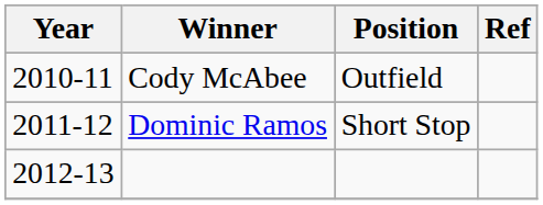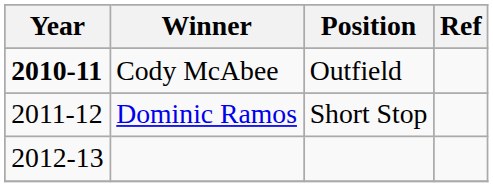Cody McAbee | Year: normal -> bold
